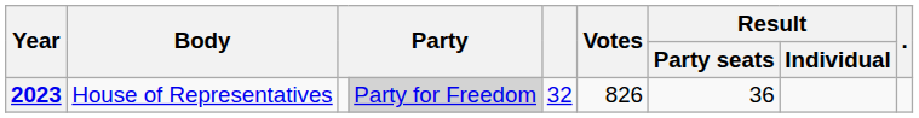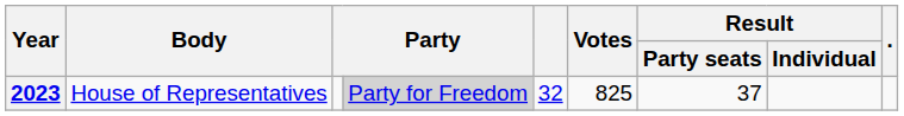2023 | Votes: 826 -> 825
2023 | Result / Party seats: 36 -> 37
